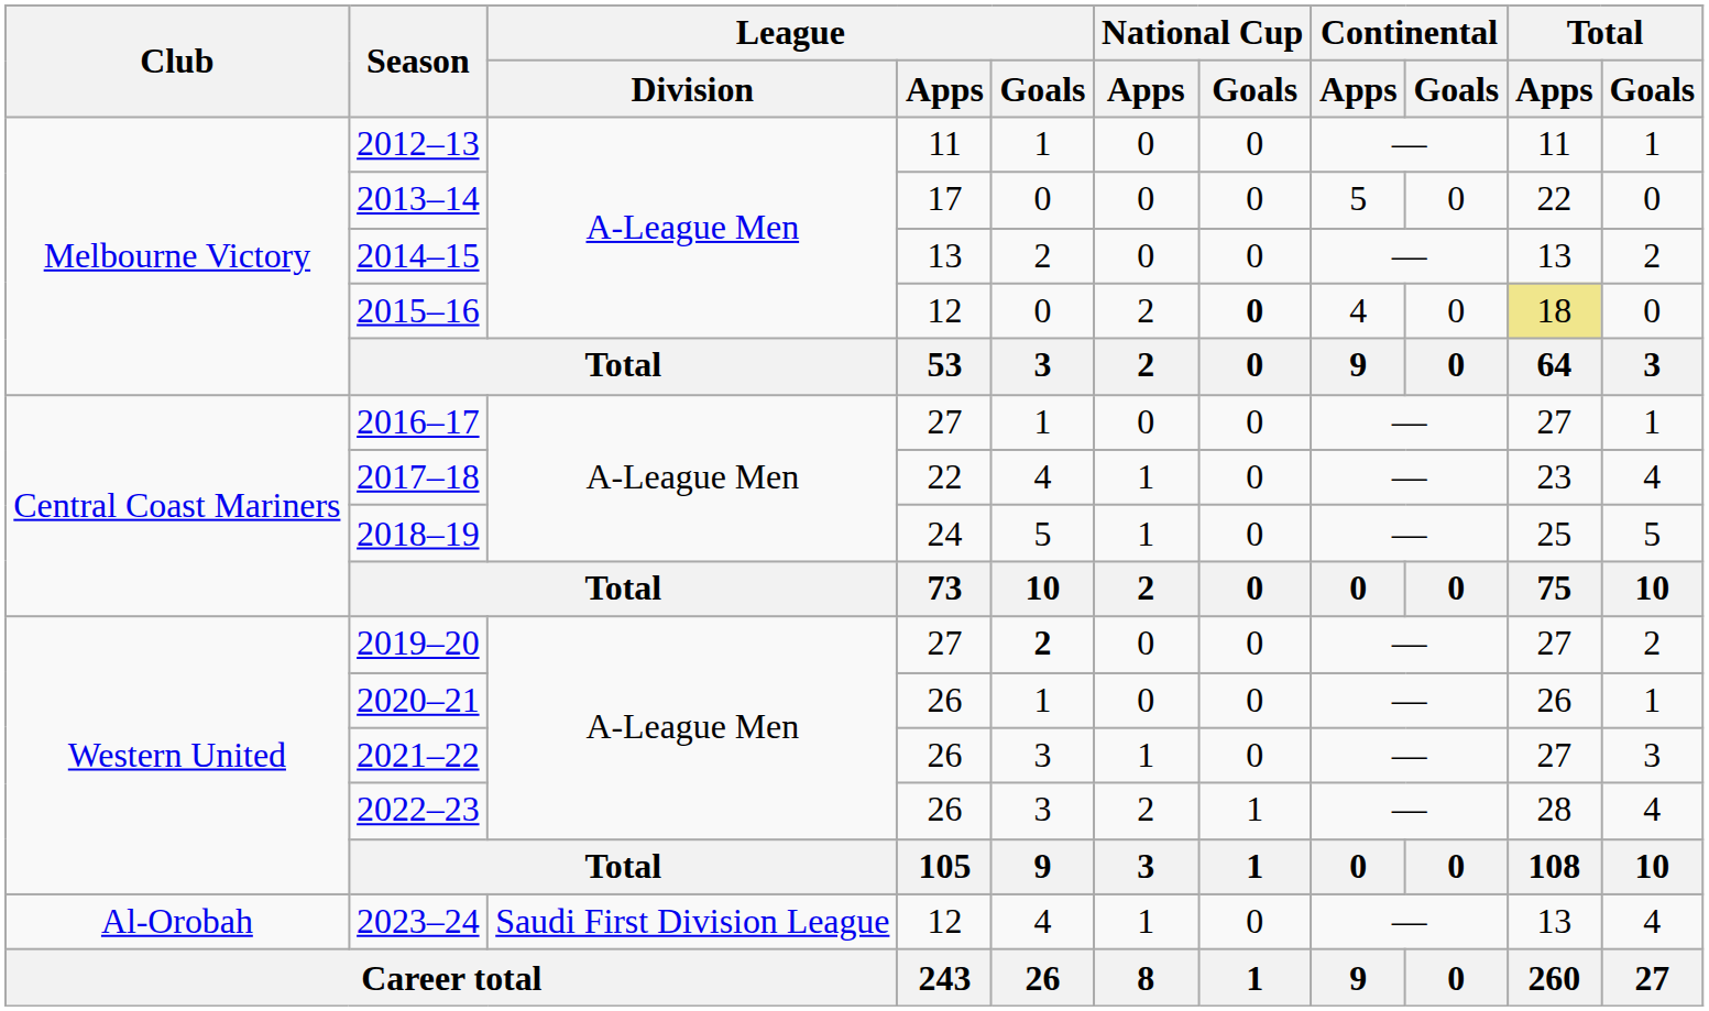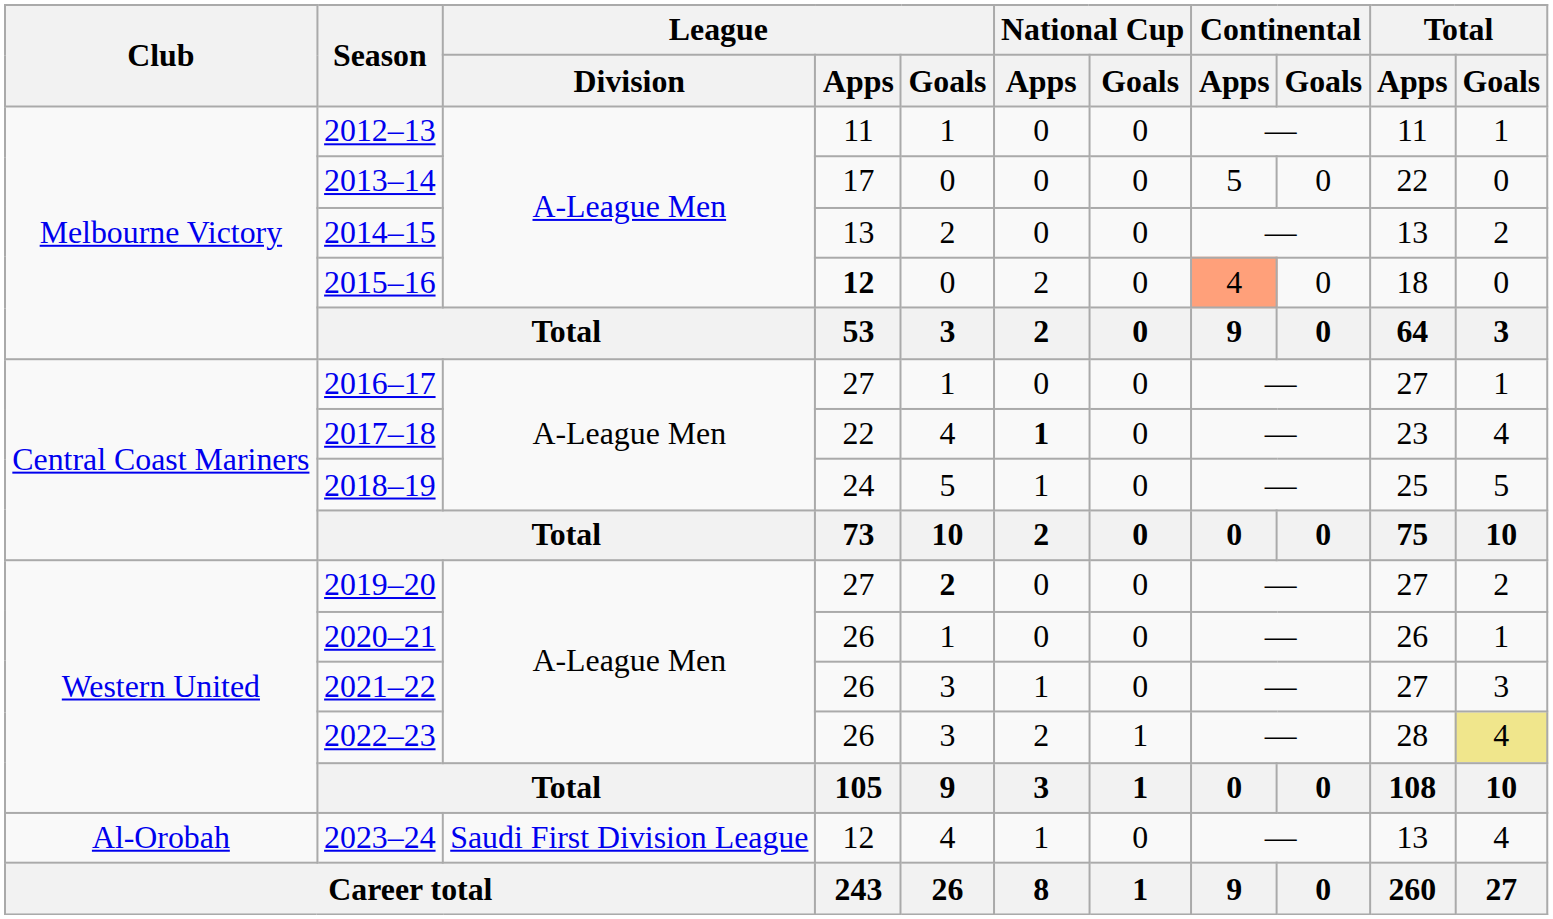2015–16 | League / Apps: normal -> bold
2015–16 | National Cup / Goals: bold -> normal
2015–16 | Continental / Apps: no background -> lightsalmon background
2015–16 | Total / Apps: khaki background -> no background
2017–18 | National Cup / Apps: normal -> bold
2022–23 | Total / Goals: no background -> khaki background
